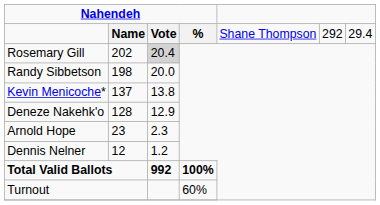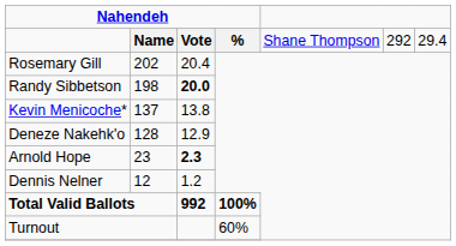Rosemary Gill | column 3: lightgrey background -> no background
Randy Sibbetson | column 3: normal -> bold
Arnold Hope | column 3: normal -> bold
